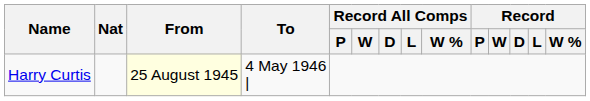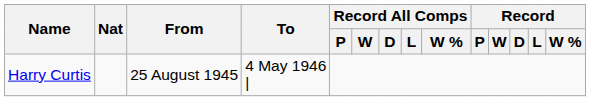Harry Curtis | From: lightyellow background -> no background
